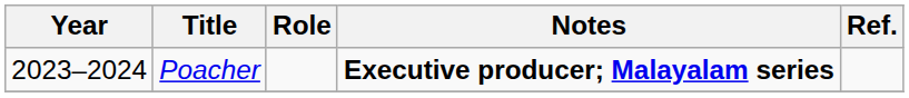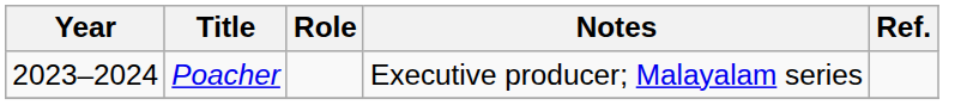Poacher | Notes: bold -> normal
